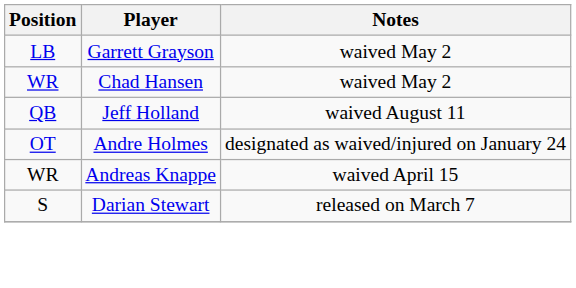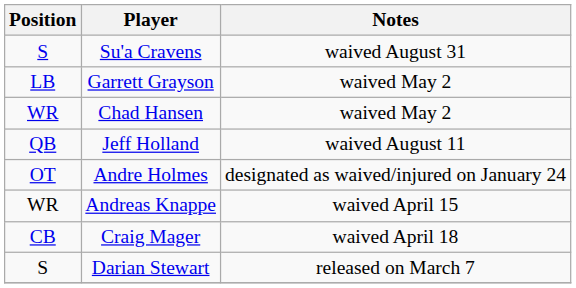+ row: S | Su'a Cravens | waived August 31
+ row: CB | Craig Mager | waived April 18
